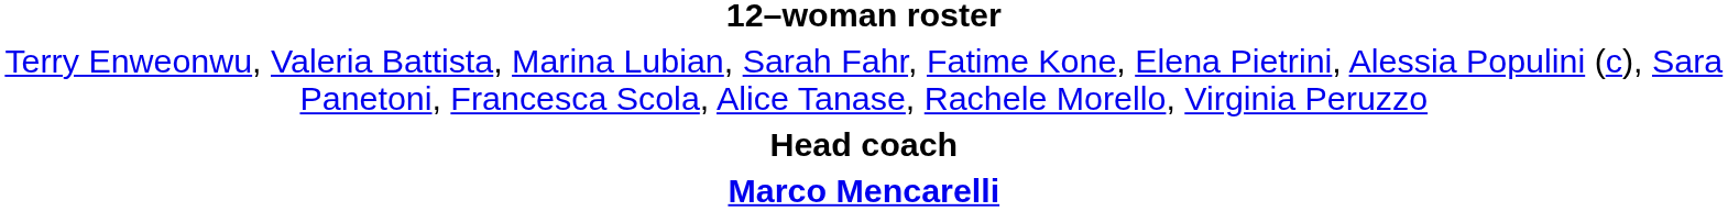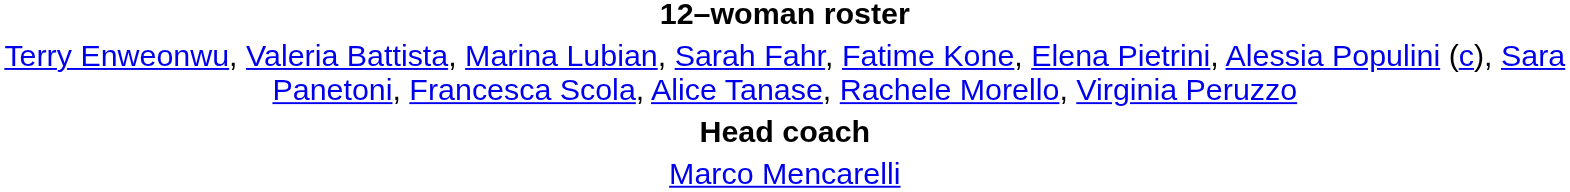row 4 | column 1: bold -> normal
